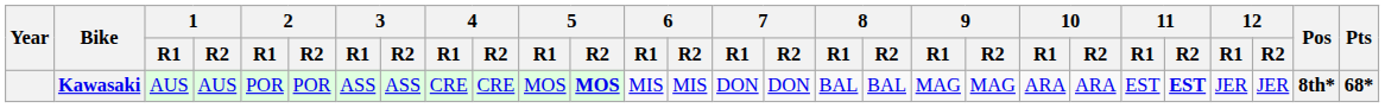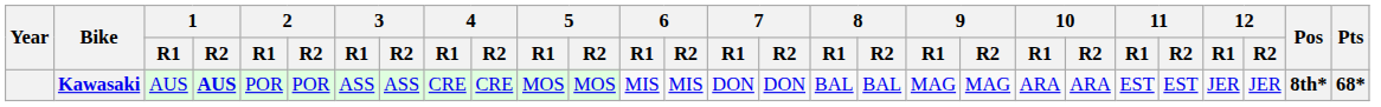Kawasaki | 1 / R2: normal -> bold
Kawasaki | 5 / R2: bold -> normal
Kawasaki | 11 / R2: bold -> normal
